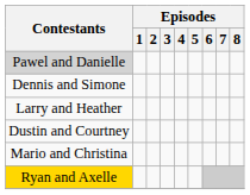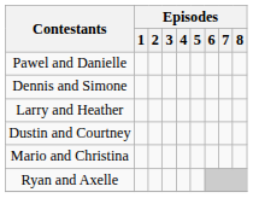Pawel and Danielle | Contestants: lightgrey background -> no background
Ryan and Axelle | Contestants: gold background -> no background
